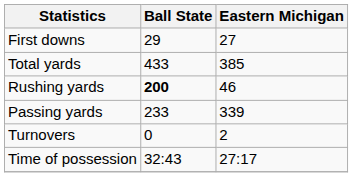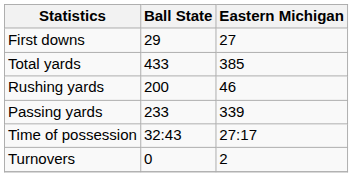Rushing yards | Ball State: bold -> normal
rows swapped: Turnovers <-> Time of possession
